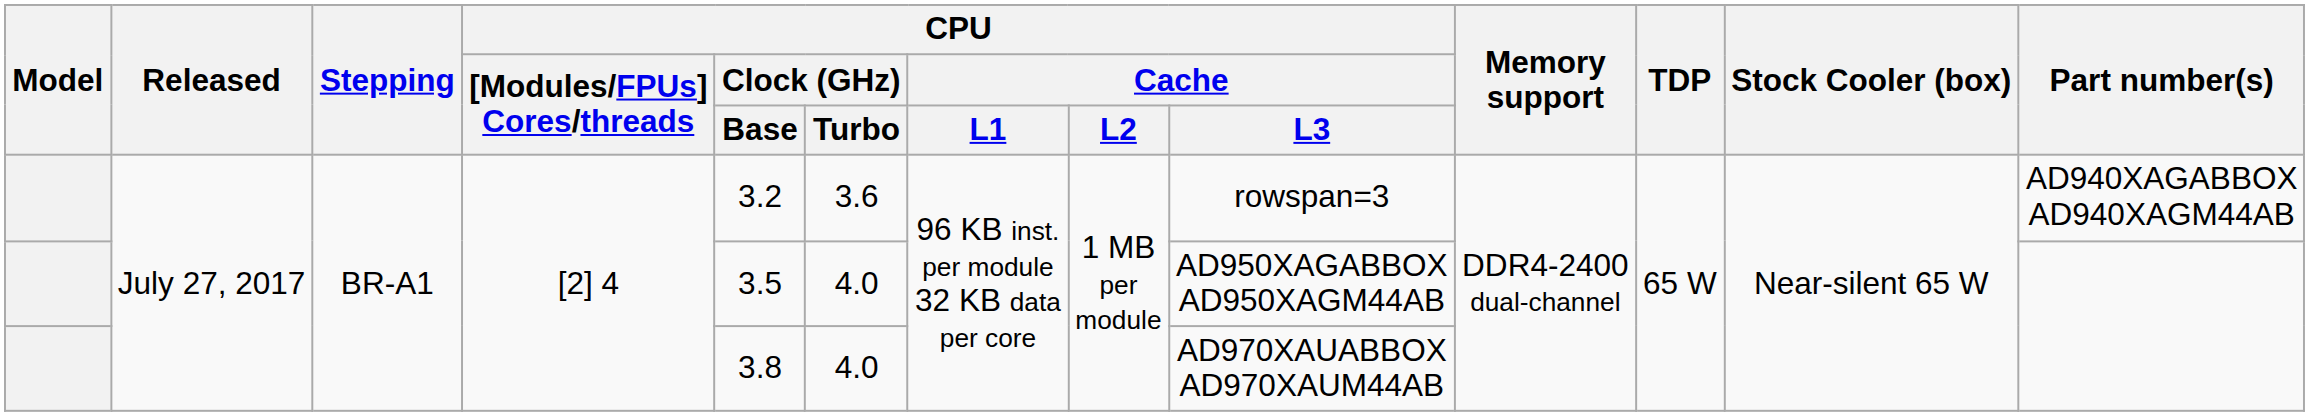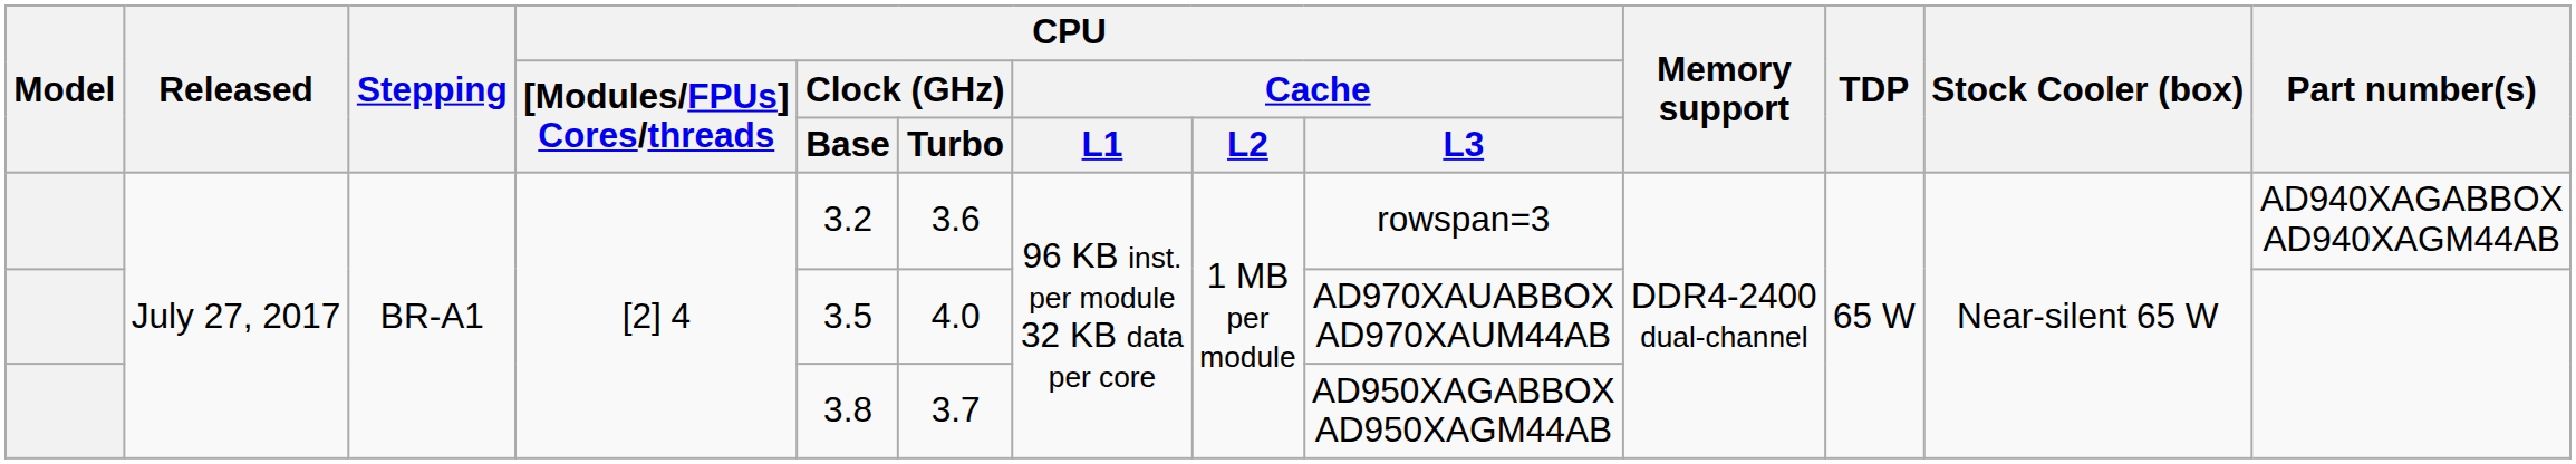row 5 | CPU / Cache / L3: AD950XAGABBOX AD950XAGM44AB -> AD970XAUABBOX AD970XAUM44AB
row 6 | CPU / Clock (GHz) / Turbo: 4.0 -> 3.7
row 6 | CPU / Cache / L3: AD970XAUABBOX AD970XAUM44AB -> AD950XAGABBOX AD950XAGM44AB
